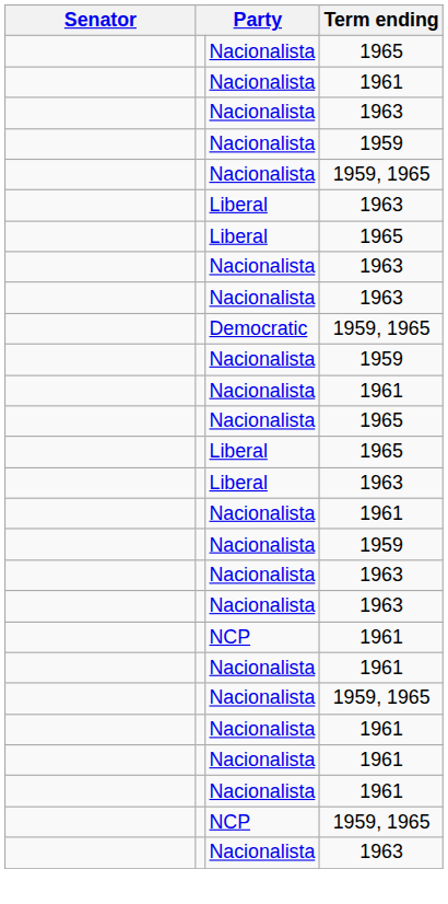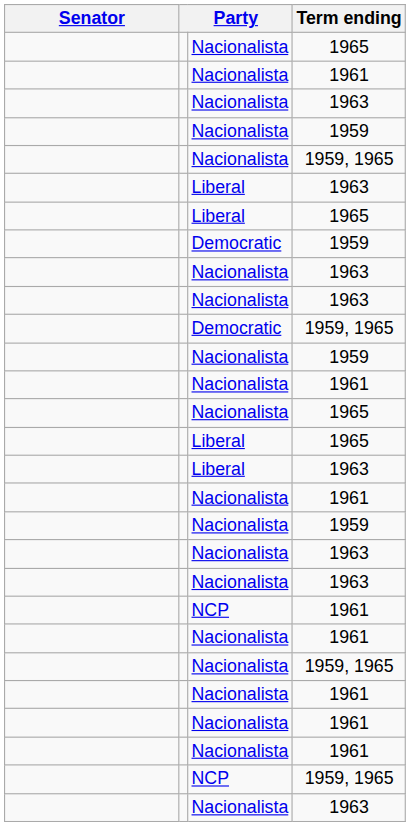+ row: Democratic | 1959
